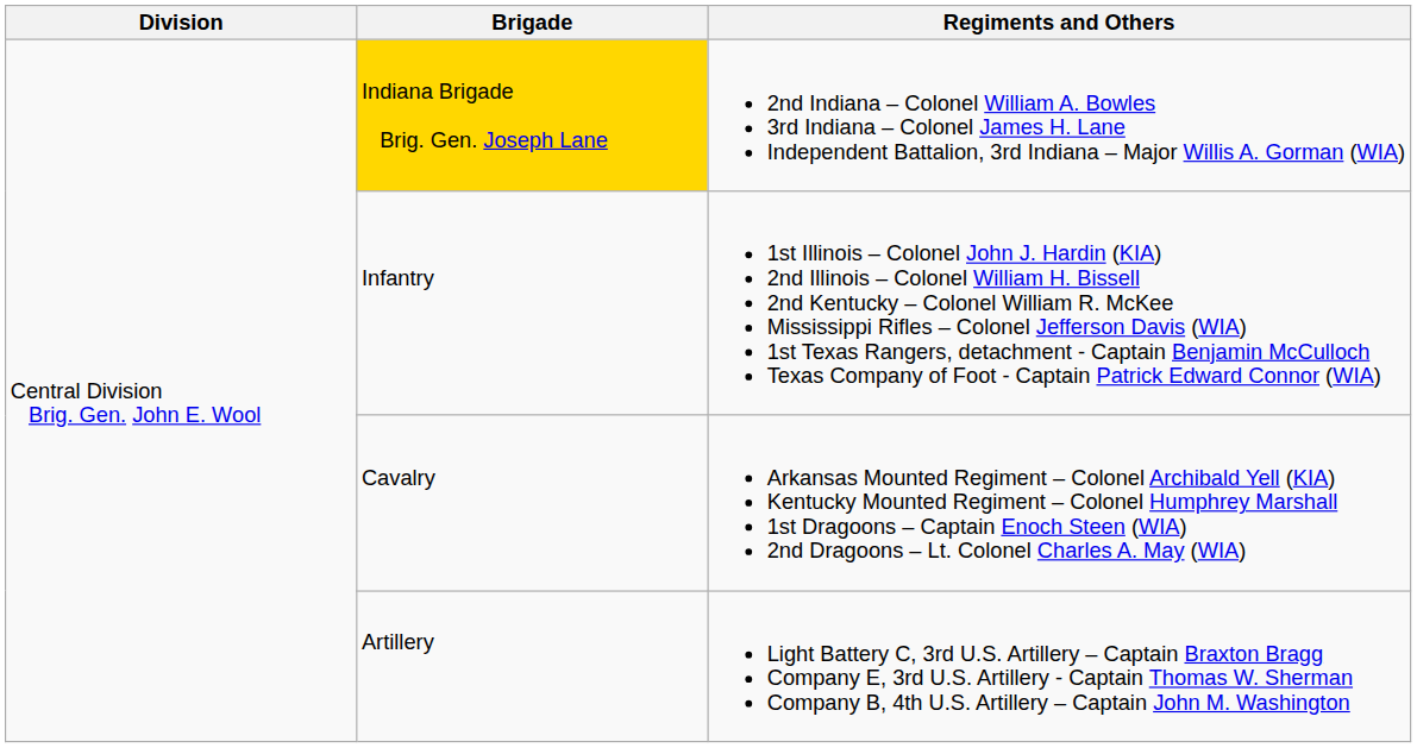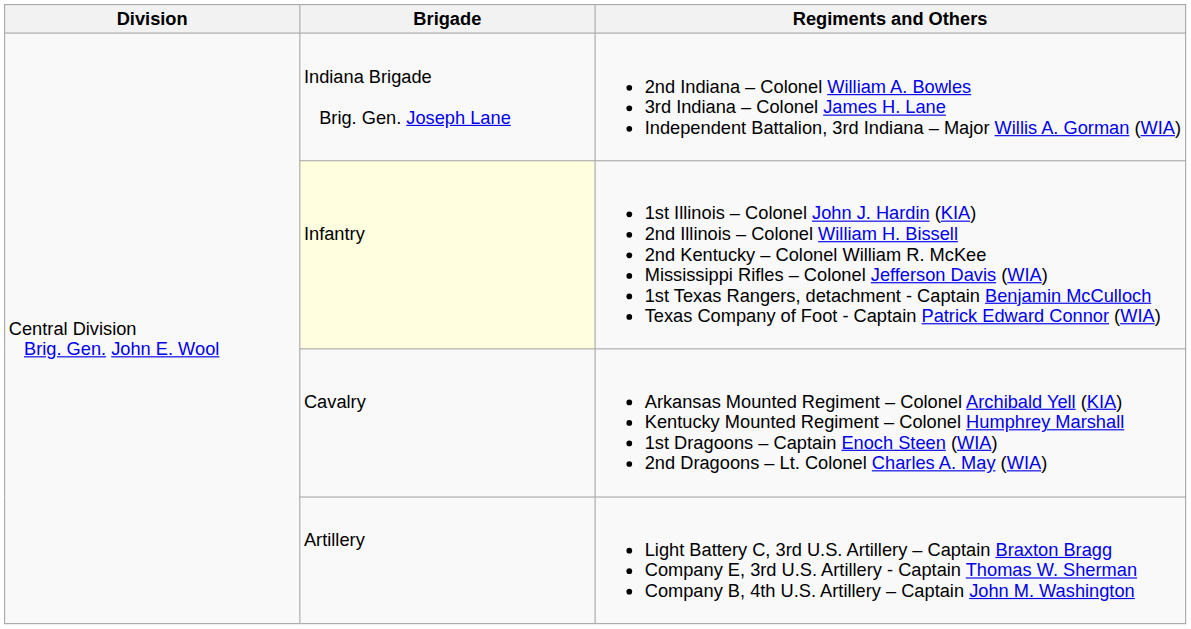Indiana Brigade Brig. Gen. Joseph Lane | Brigade: gold background -> no background
Infantry | Brigade: no background -> lightyellow background
